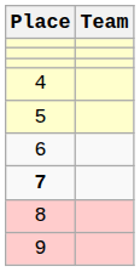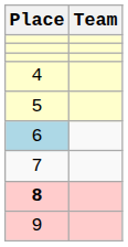row 7 | Place: no background -> lightblue background
row 8 | Place: bold -> normal
row 9 | Place: normal -> bold
